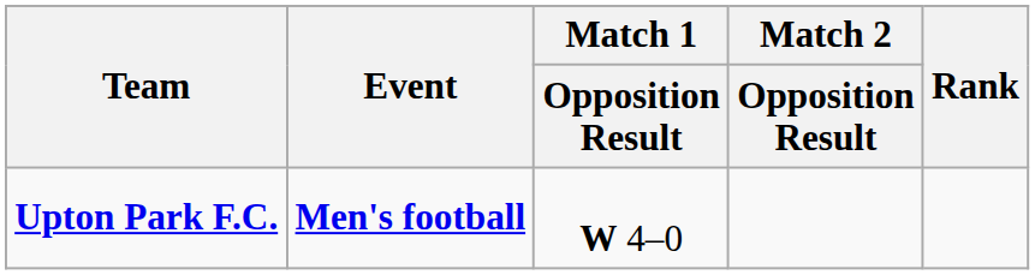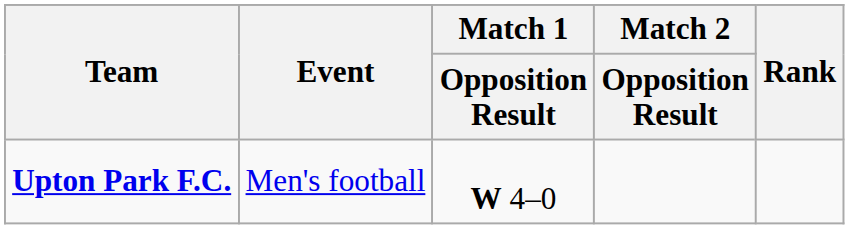Upton Park F.C. | Event: bold -> normal
